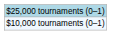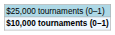row 2 | column 1: normal -> bold
